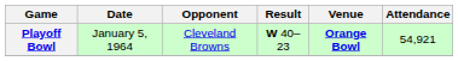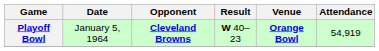Playoff Bowl | Opponent: normal -> bold
Playoff Bowl | Attendance: 54,921 -> 54,919
